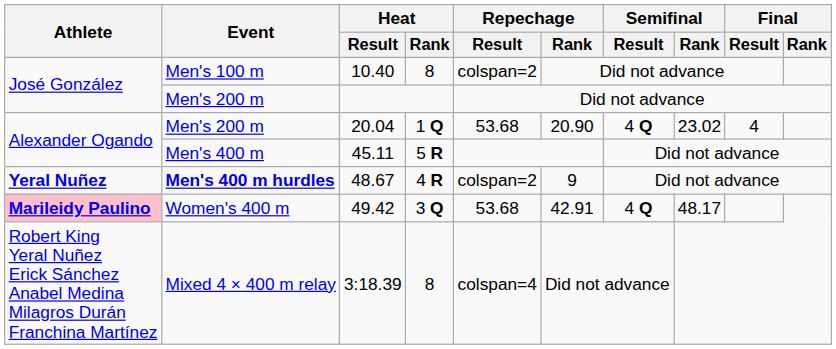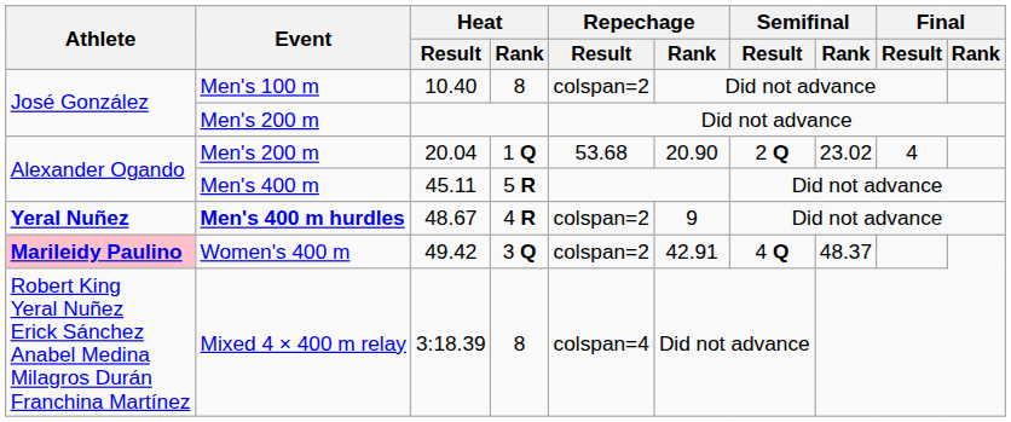20.04 | Semifinal / Result: 4 Q -> 2 Q
49.42 | Repechage / Result: 53.68 -> colspan=2
49.42 | Semifinal / Rank: 48.17 -> 48.37
